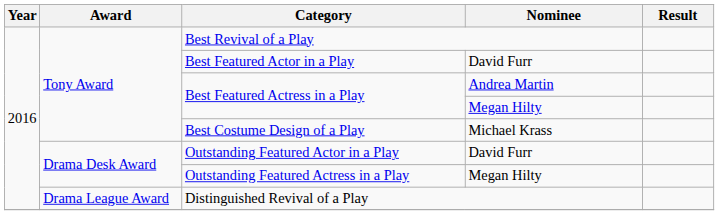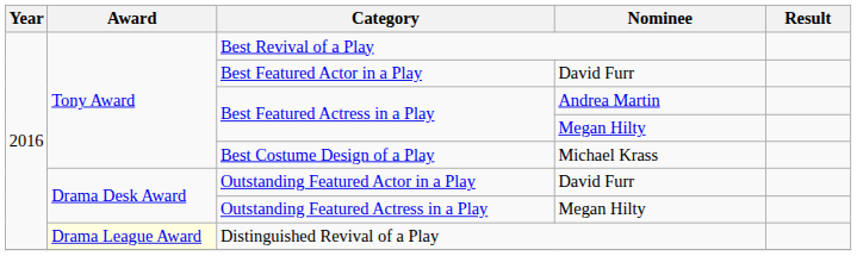Distinguished Revival of a Play | Award: no background -> lightyellow background
